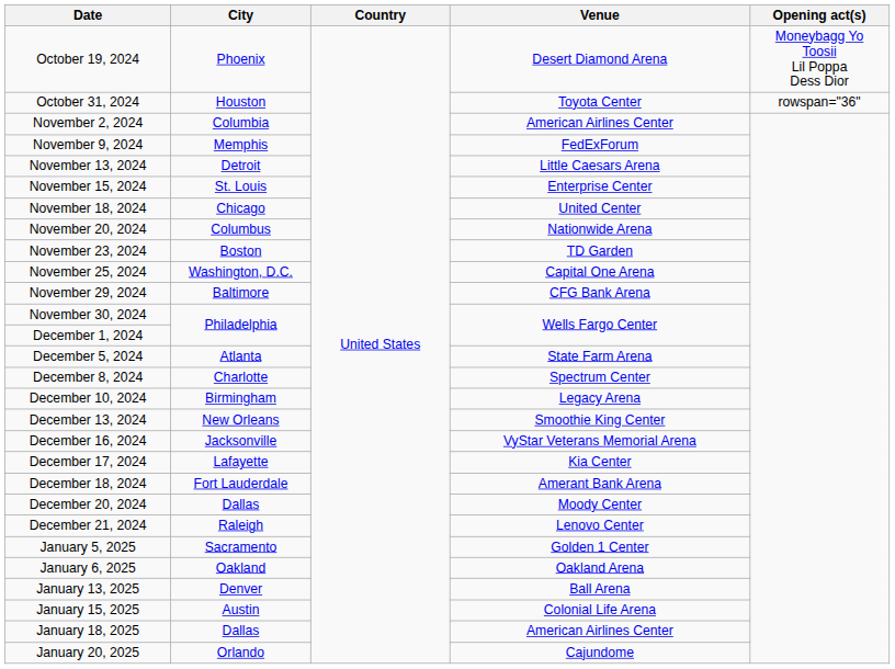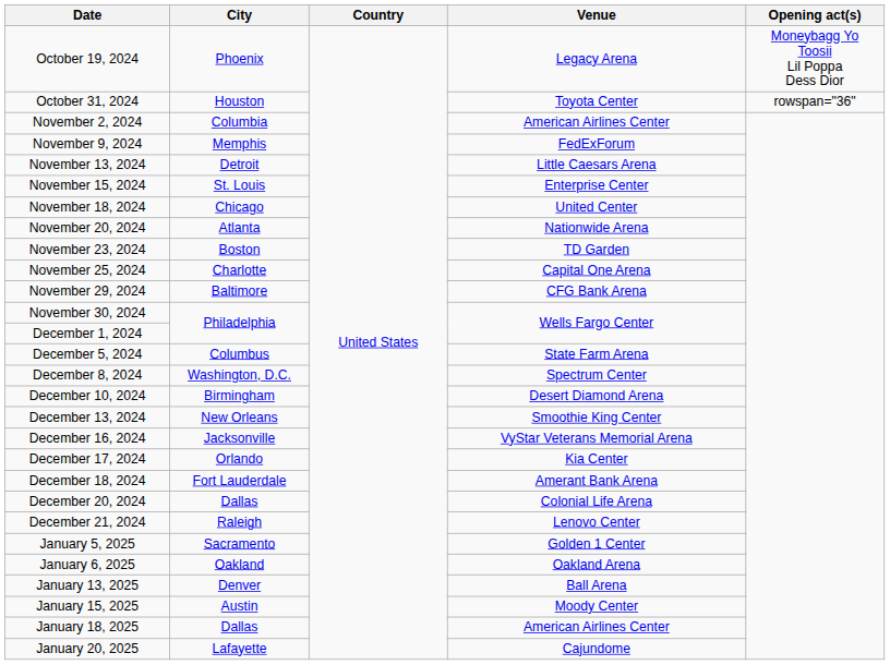October 19, 2024 | Venue: Desert Diamond Arena -> Legacy Arena
November 20, 2024 | City: Columbus -> Atlanta
November 25, 2024 | City: Washington, D.C. -> Charlotte
December 5, 2024 | City: Atlanta -> Columbus
December 8, 2024 | City: Charlotte -> Washington, D.C.
December 10, 2024 | Venue: Legacy Arena -> Desert Diamond Arena
December 17, 2024 | City: Lafayette -> Orlando
December 20, 2024 | Venue: Moody Center -> Colonial Life Arena
January 15, 2025 | Venue: Colonial Life Arena -> Moody Center
January 20, 2025 | City: Orlando -> Lafayette
